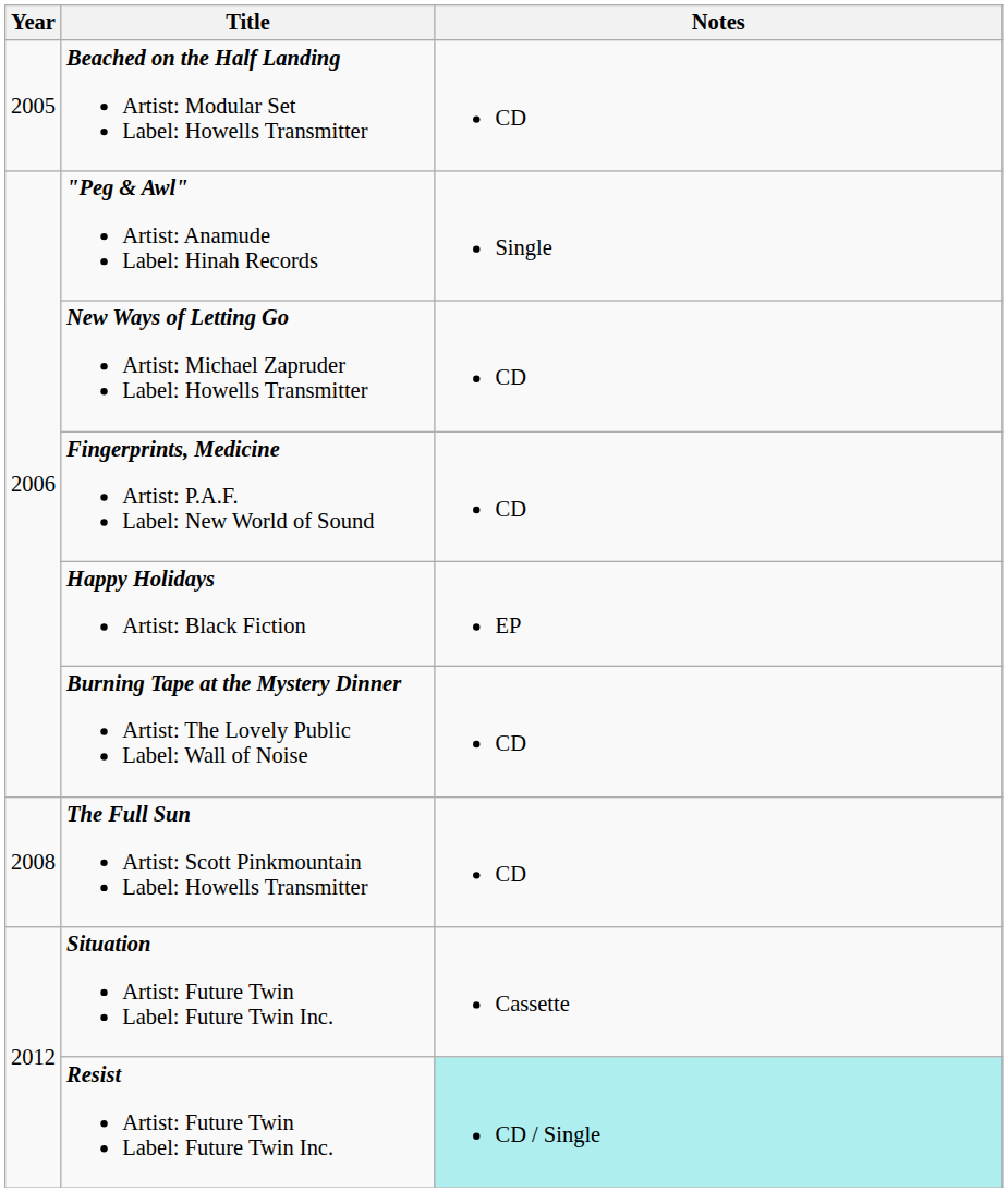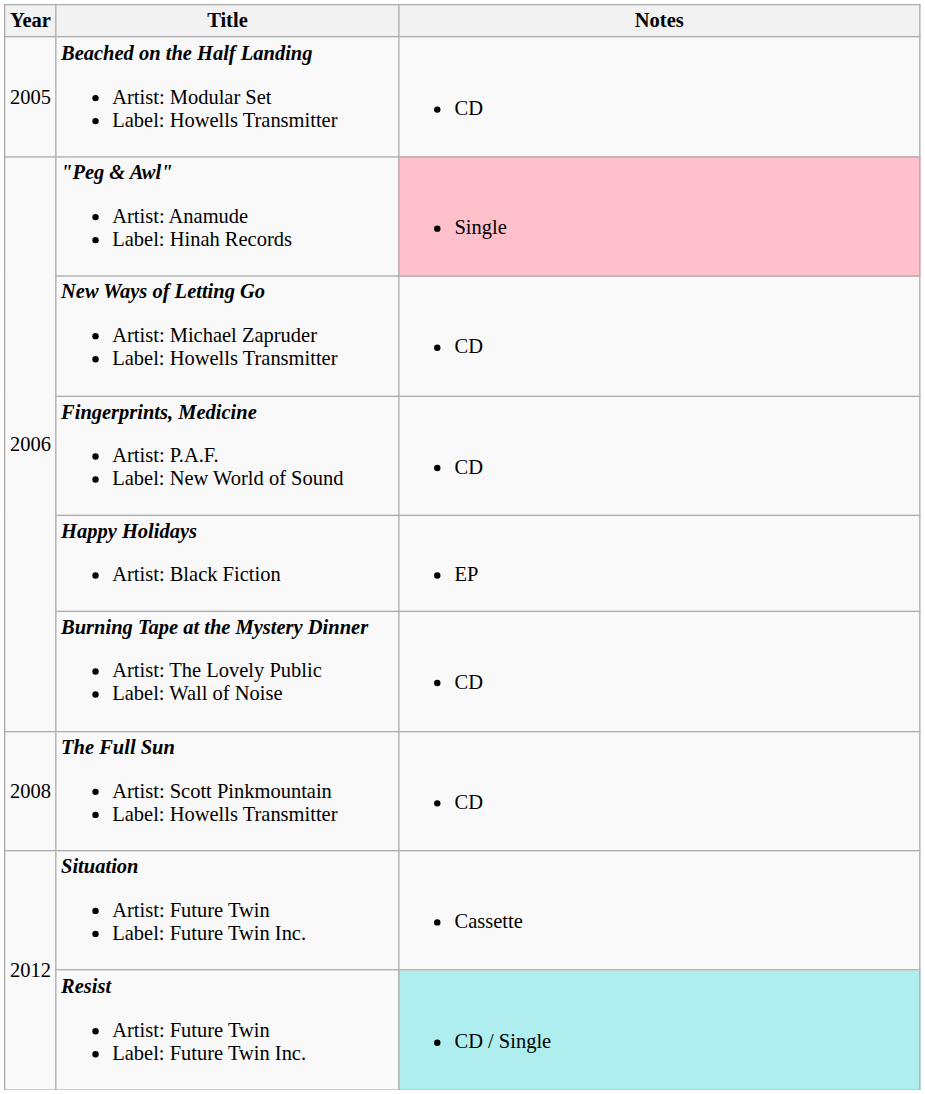"Peg & Awl" Artist: Anamude Label: Hinah Records | Notes: no background -> pink background
